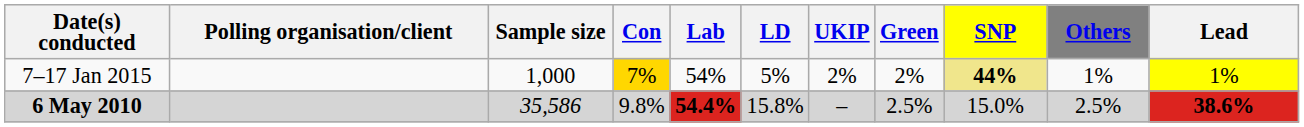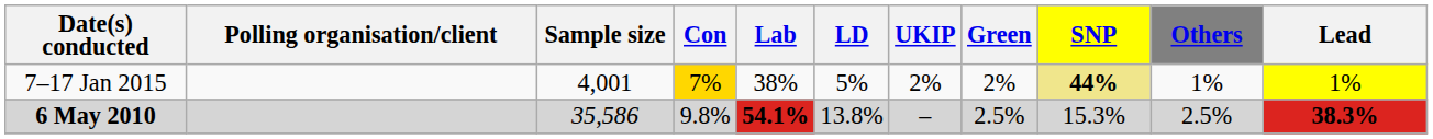7–17 Jan 2015 | Sample size: 1,000 -> 4,001
7–17 Jan 2015 | Lab: 54% -> 38%
6 May 2010 | Lab: 54.4% -> 54.1%
6 May 2010 | LD: 15.8% -> 13.8%
6 May 2010 | SNP: 15.0% -> 15.3%
6 May 2010 | Lead: 38.6% -> 38.3%
